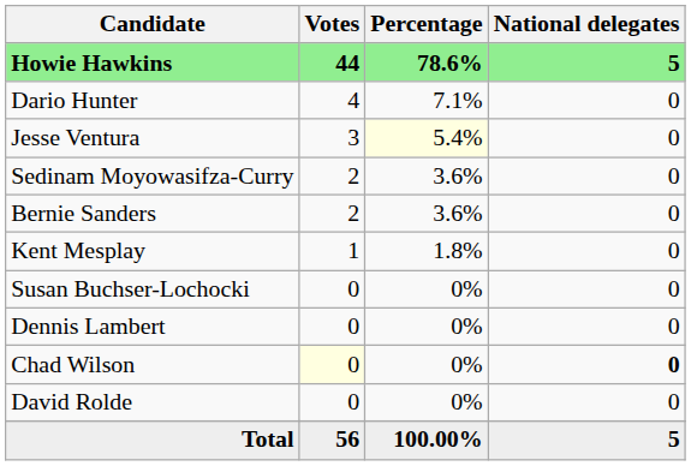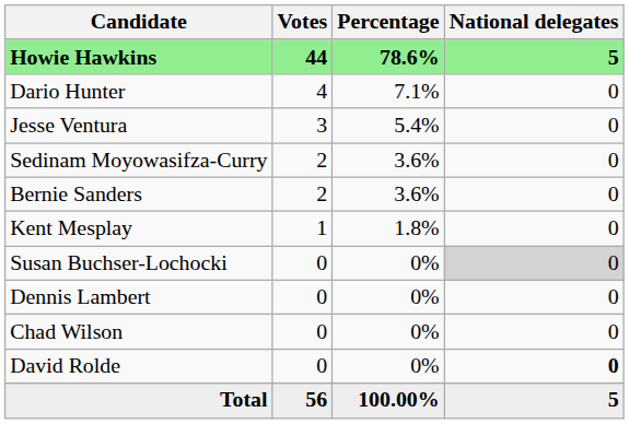Jesse Ventura | Percentage: lightyellow background -> no background
Susan Buchser-Lochocki | National delegates: no background -> lightgrey background
Chad Wilson | Votes: lightyellow background -> no background
Chad Wilson | National delegates: bold -> normal
David Rolde | National delegates: normal -> bold
